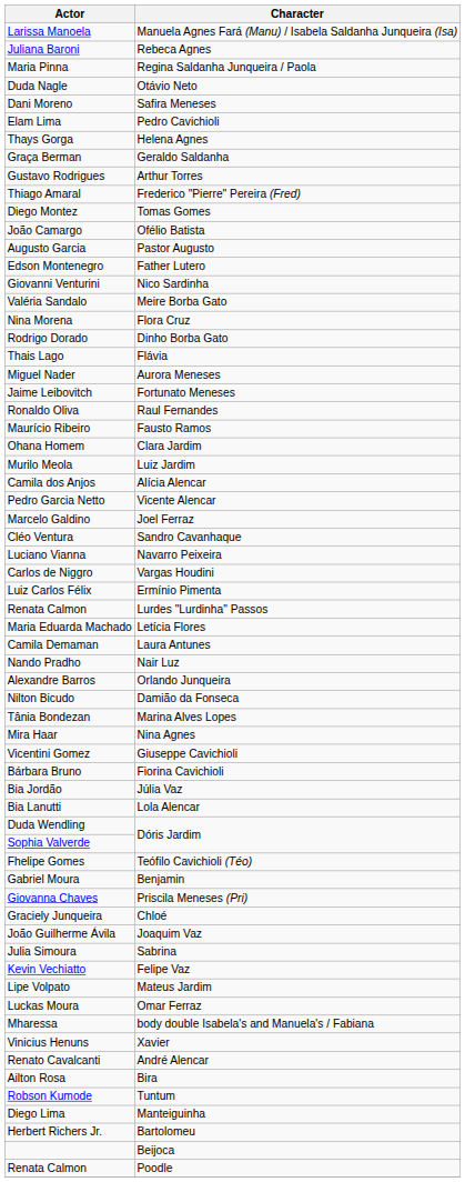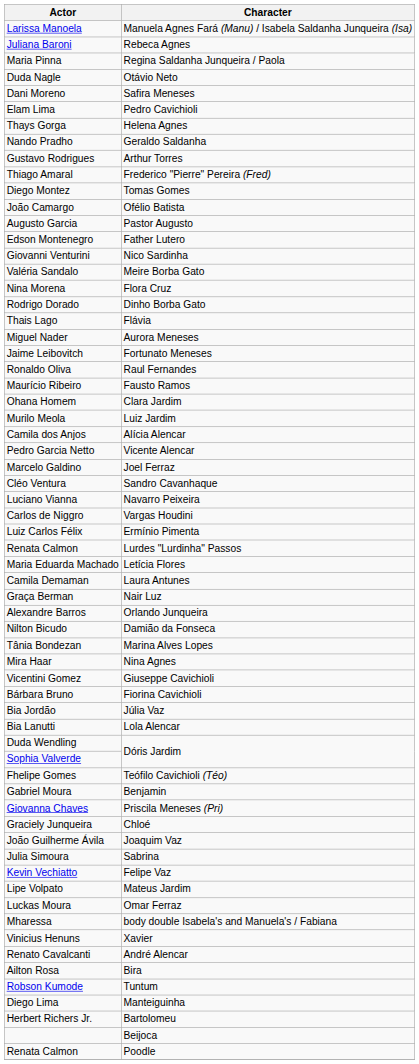row 9 | Actor: Graça Berman -> Nando Pradho
row 37 | Actor: Nando Pradho -> Graça Berman
